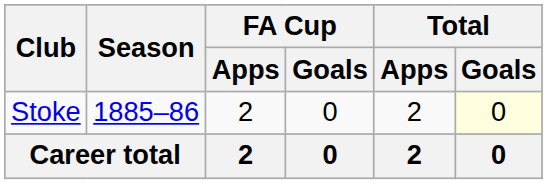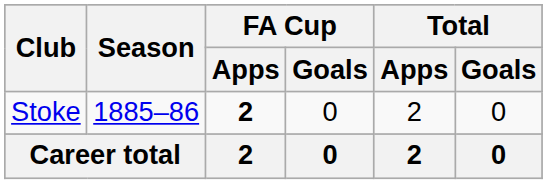Stoke | FA Cup / Apps: normal -> bold
Stoke | Total / Goals: lightyellow background -> no background
